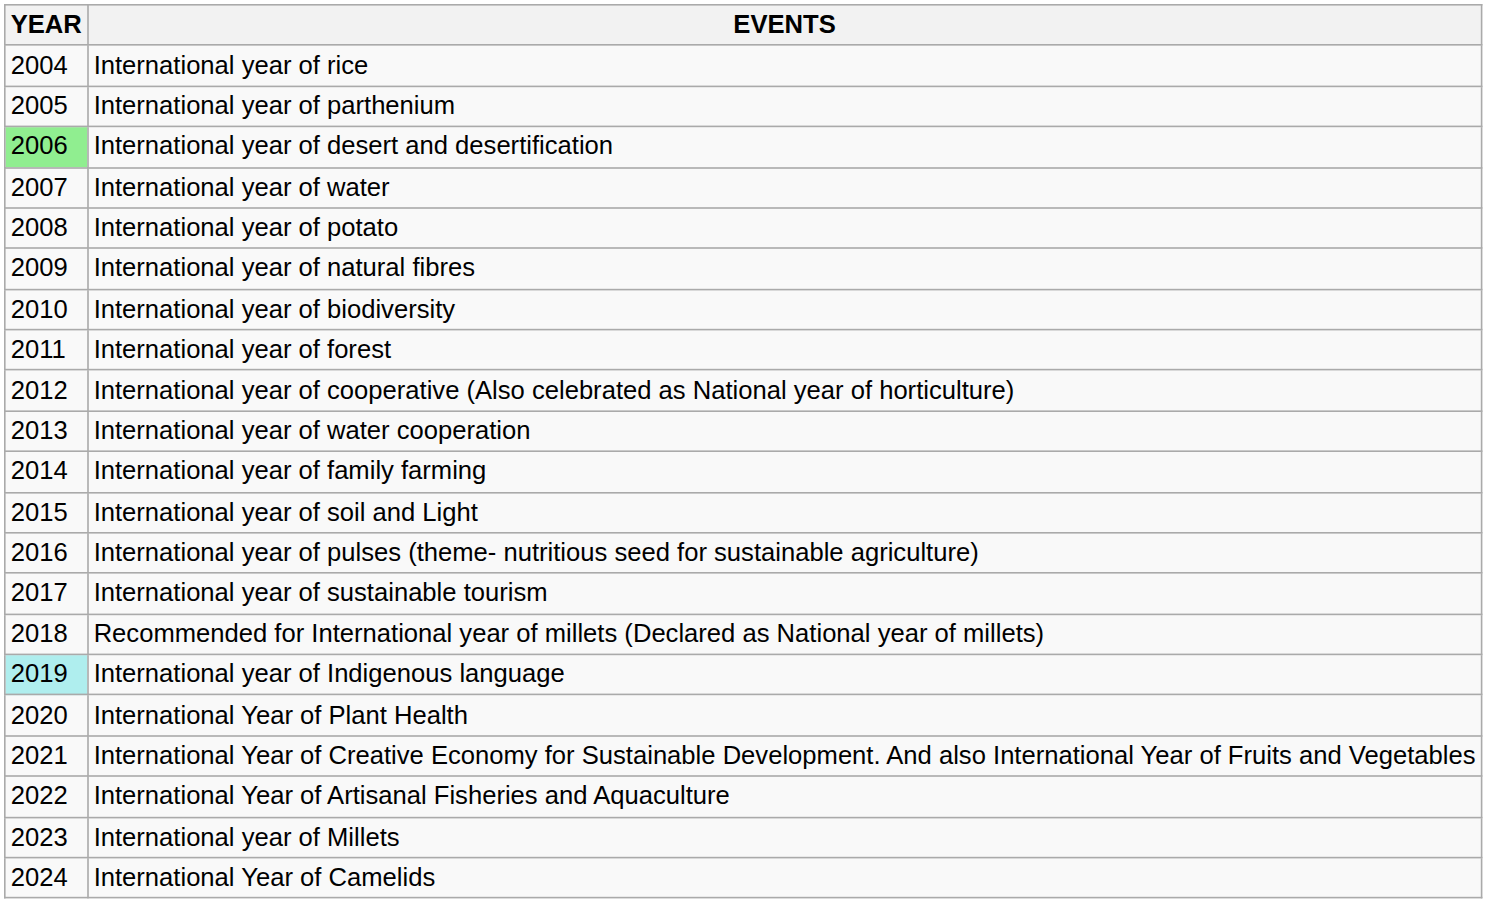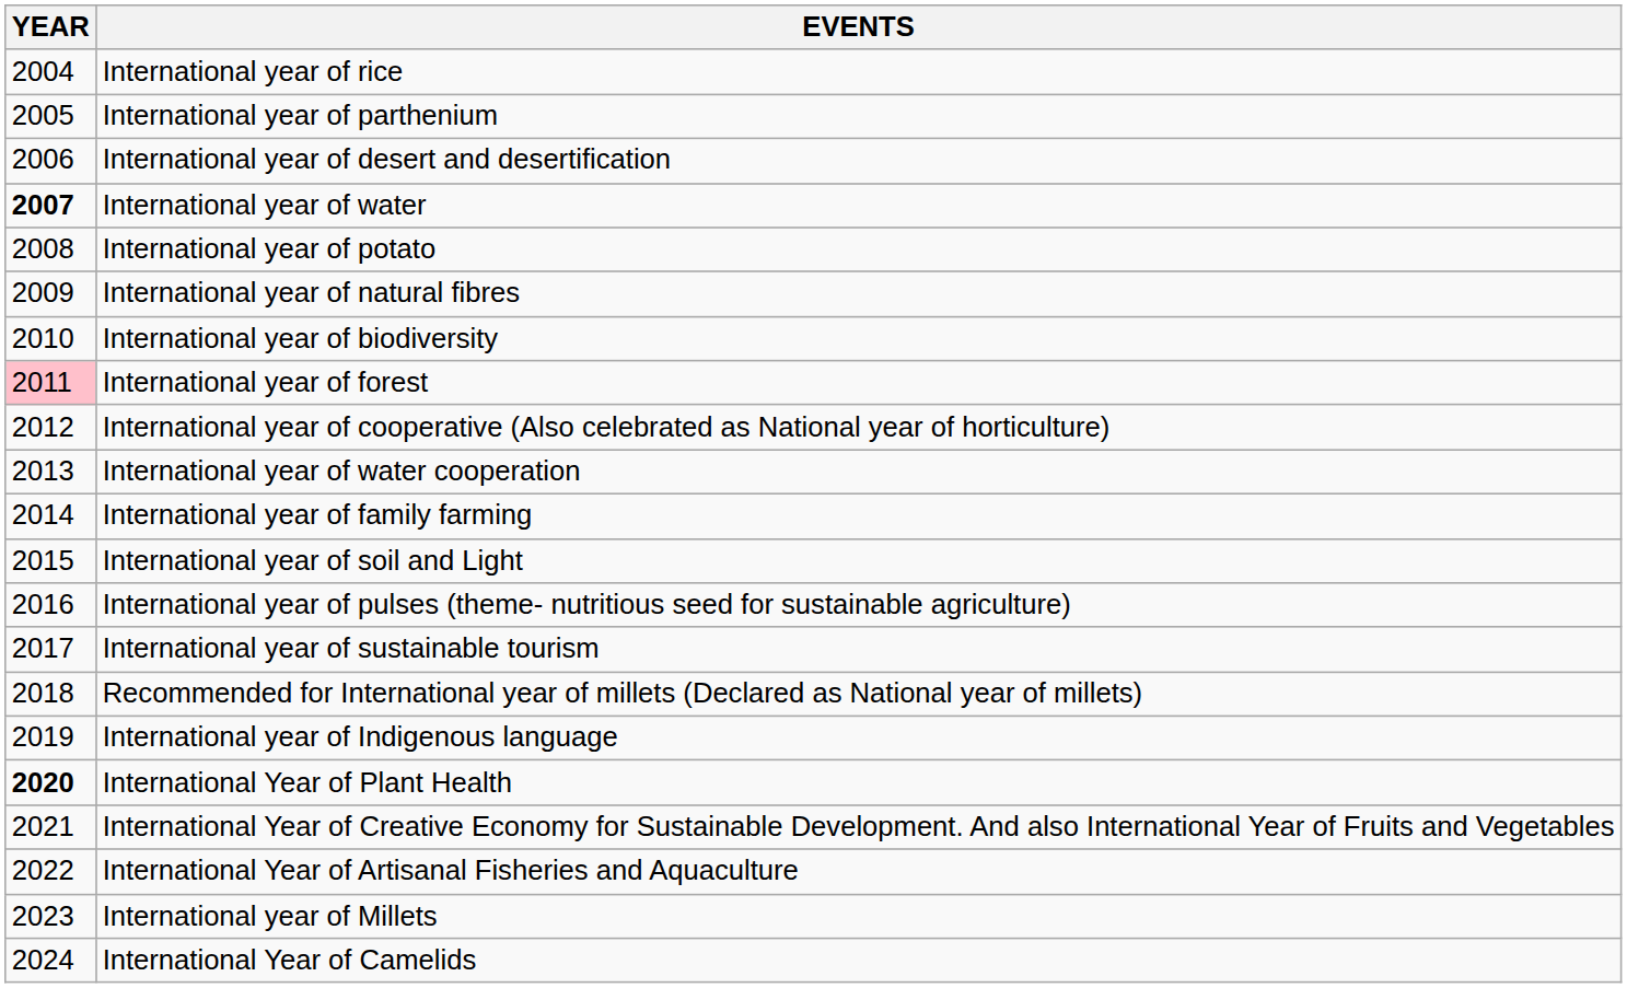International year of desert and desertification | YEAR: lightgreen background -> no background
International year of water | YEAR: normal -> bold
International year of forest | YEAR: no background -> pink background
International year of Indigenous language | YEAR: paleturquoise background -> no background
International Year of Plant Health | YEAR: normal -> bold
